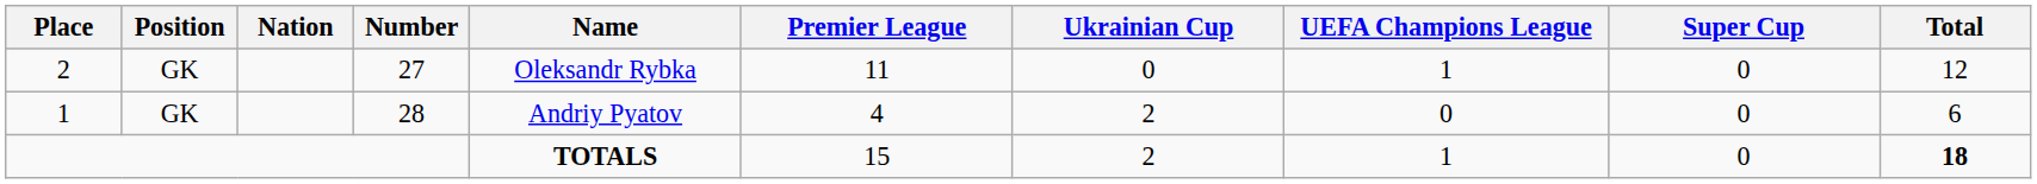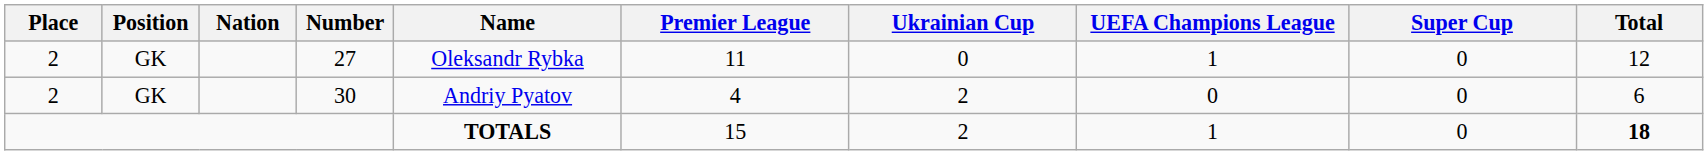row 3 | Place: 1 -> 2
row 3 | Number: 28 -> 30
